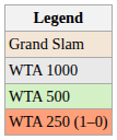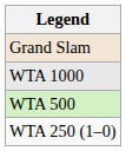row 5 | column 1: lightsalmon background -> no background
